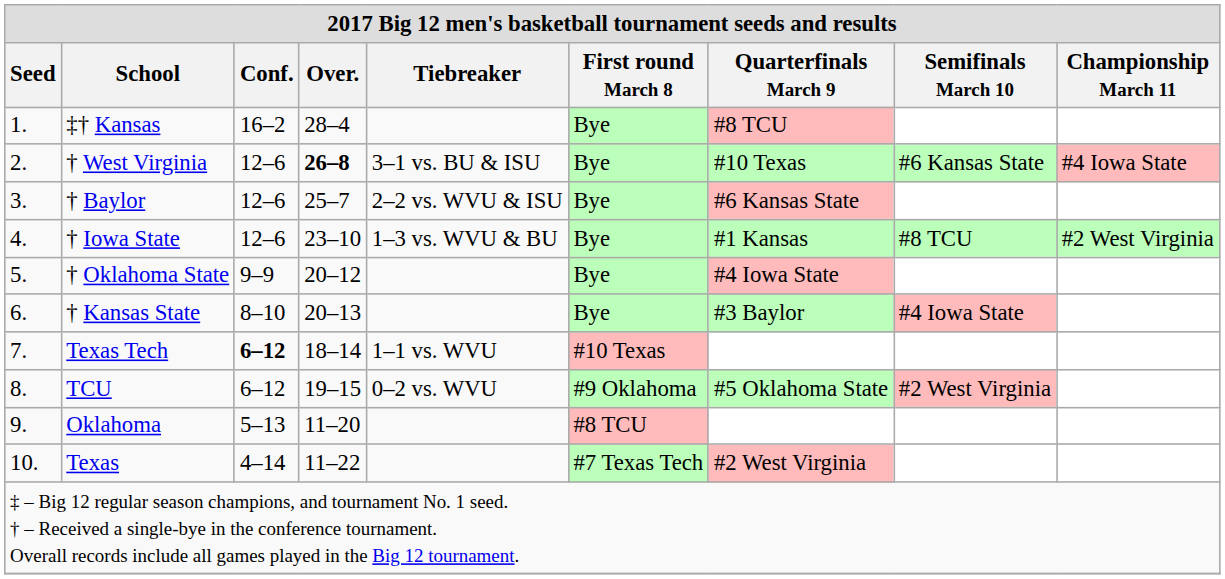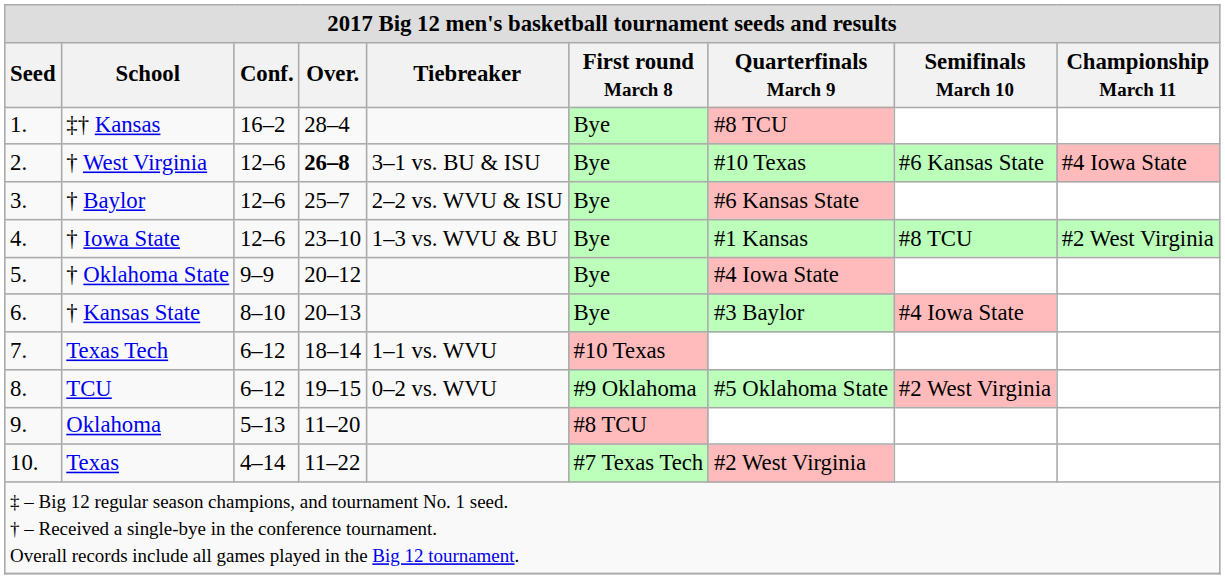Texas Tech | Conf.: bold -> normal
